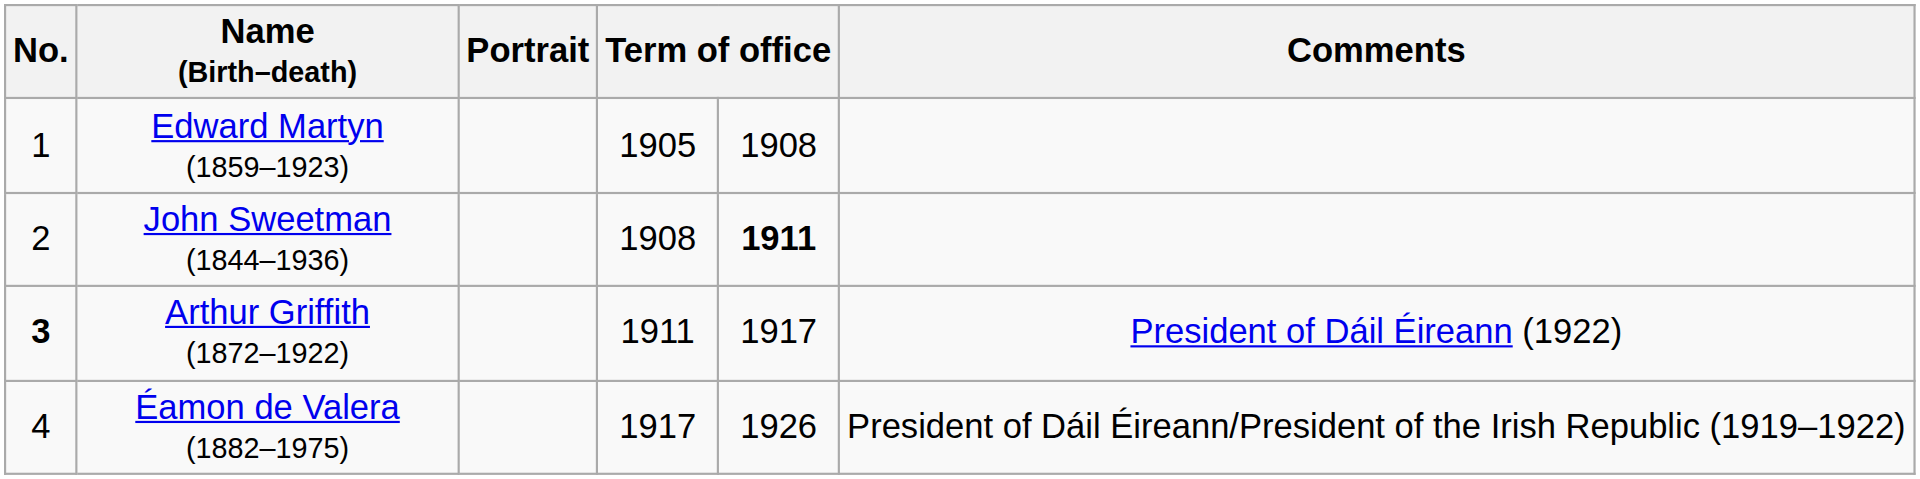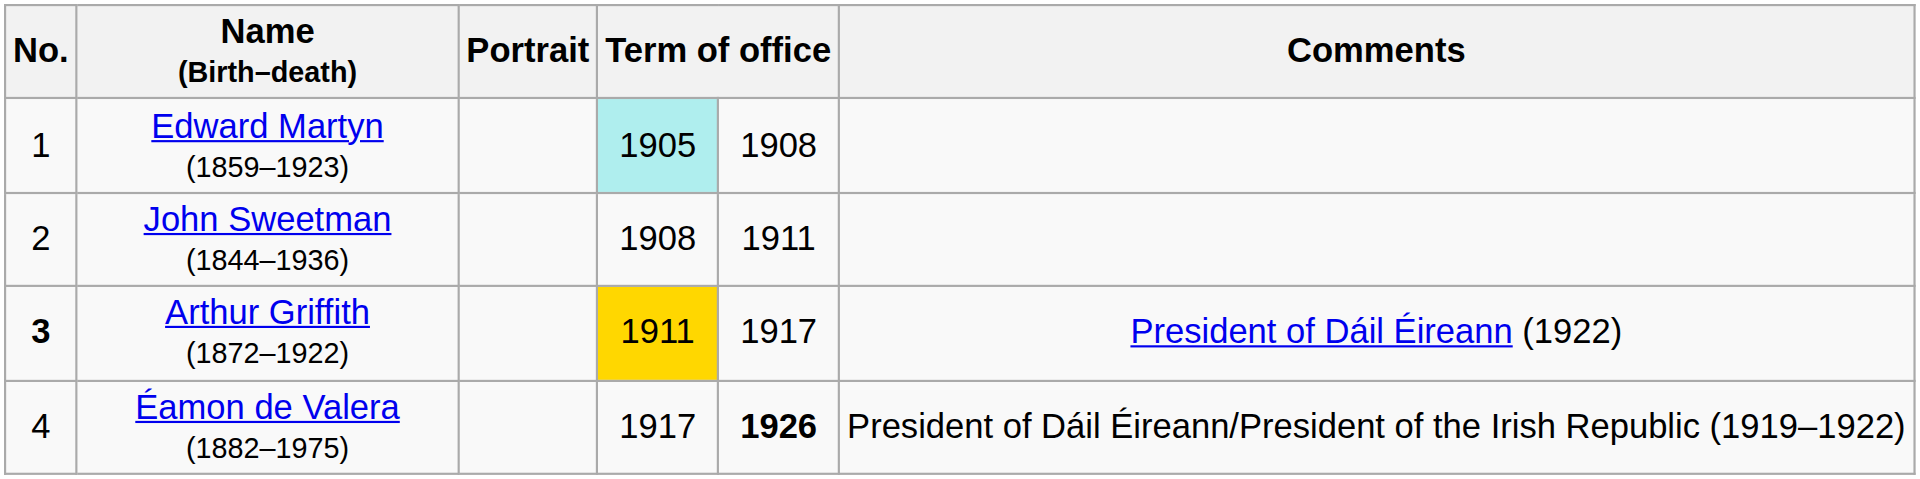Edward Martyn (1859–1923) | column 4: no background -> paleturquoise background
John Sweetman (1844–1936) | column 5: bold -> normal
Arthur Griffith (1872–1922) | column 4: no background -> gold background
Éamon de Valera (1882–1975) | column 5: normal -> bold
